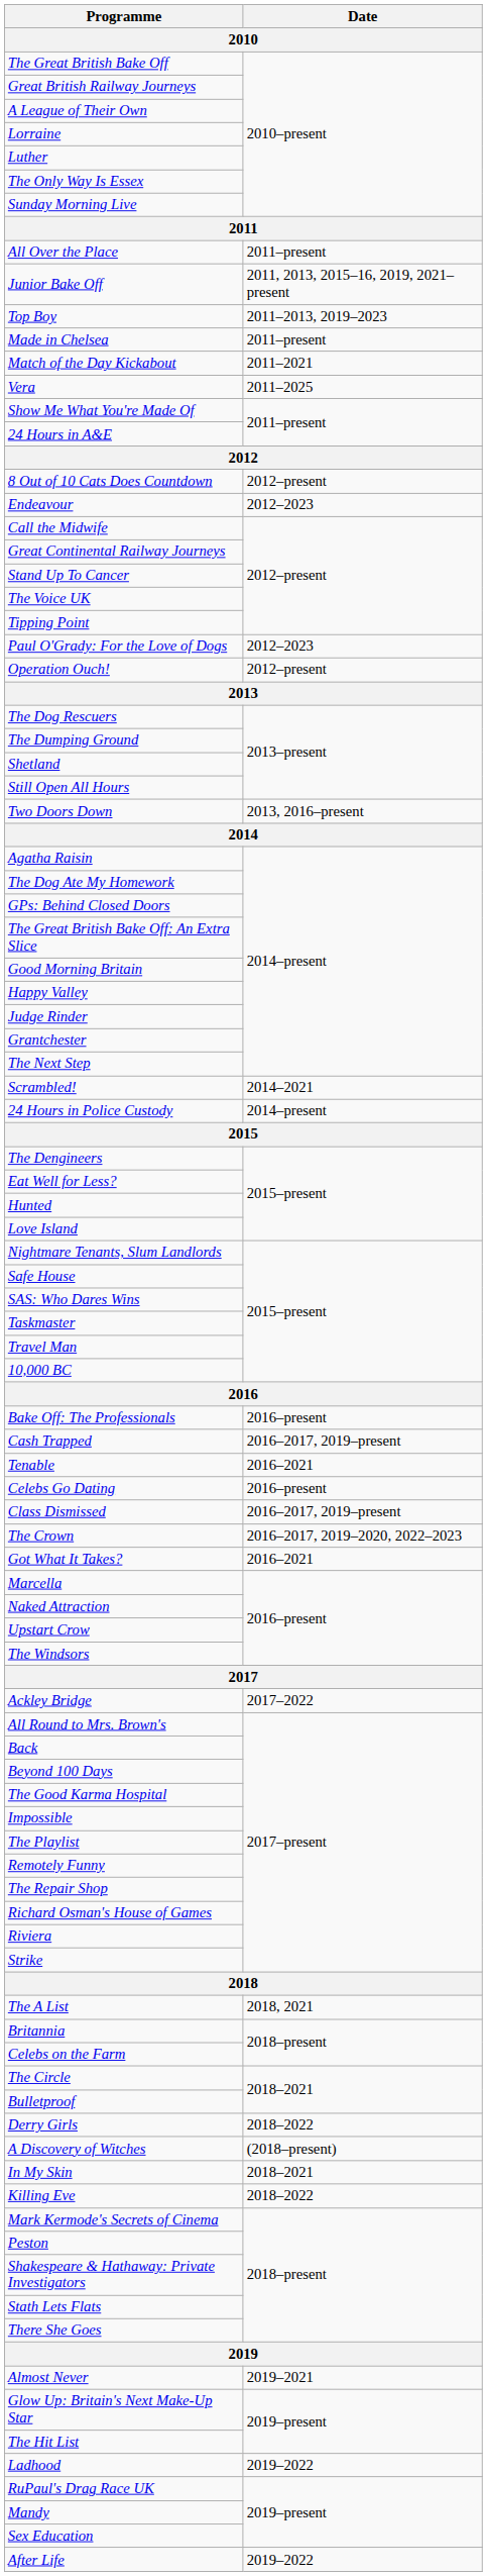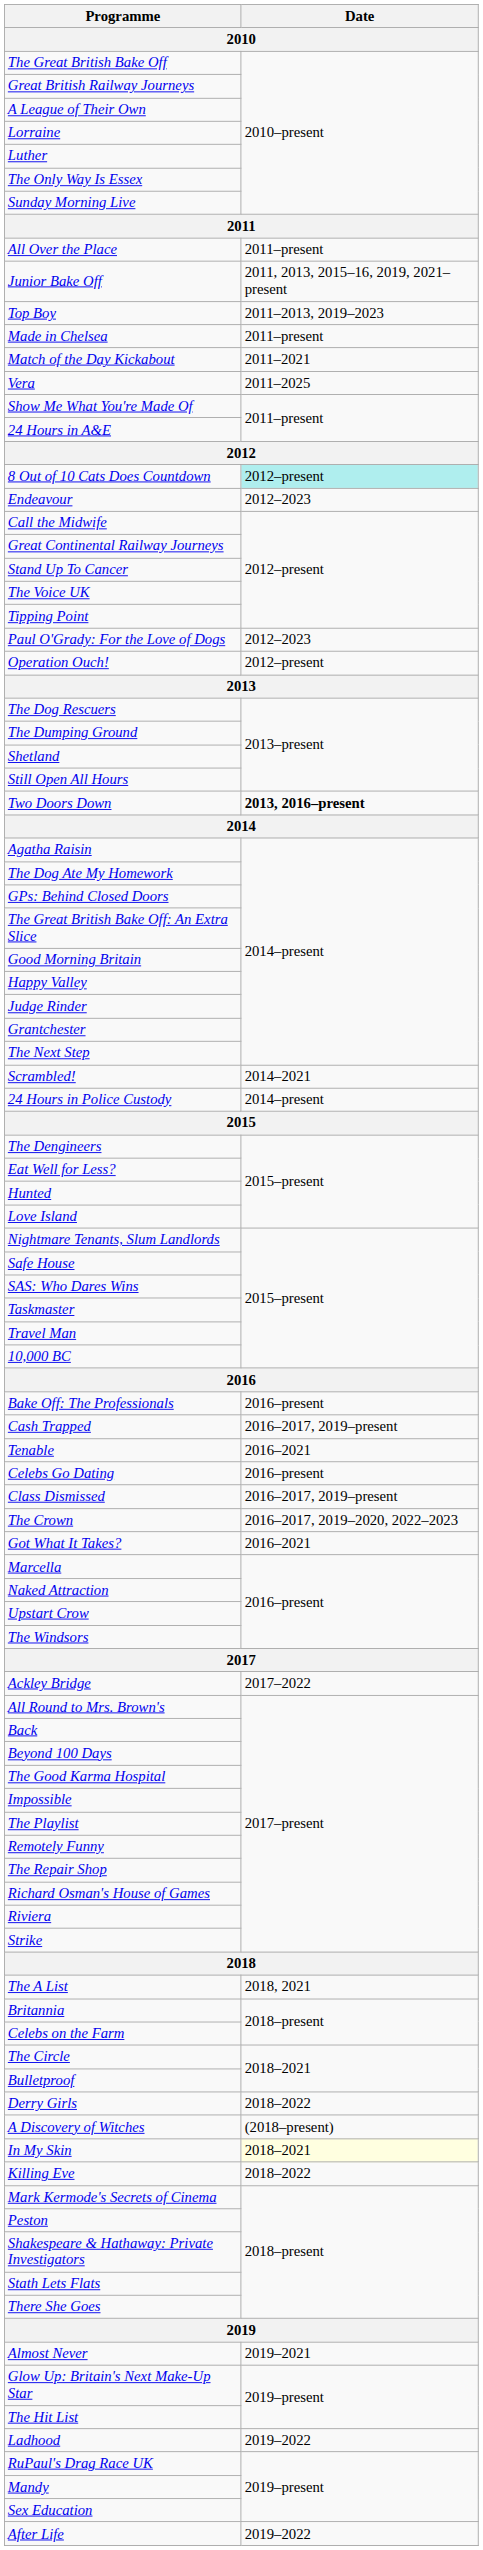8 Out of 10 Cats Does Countdown | Date: no background -> paleturquoise background
Two Doors Down | Date: normal -> bold
In My Skin | Date: no background -> lightyellow background
